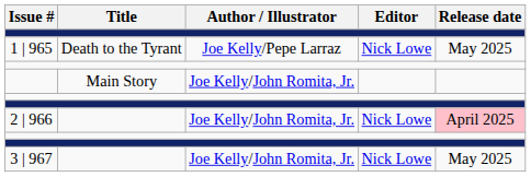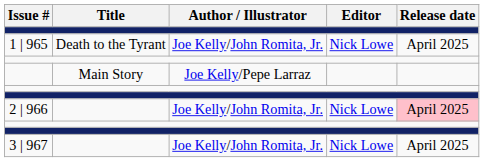row 3 | Author / Illustrator: Joe Kelly/Pepe Larraz -> Joe Kelly/John Romita, Jr.
row 3 | Release date: May 2025 -> April 2025
row 5 | Author / Illustrator: Joe Kelly/John Romita, Jr. -> Joe Kelly/Pepe Larraz
row 11 | Release date: May 2025 -> April 2025
